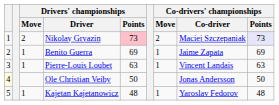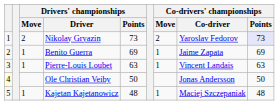Nikolay Gryazin | Drivers' championships / Points: pink background -> no background
Nikolay Gryazin | Co-drivers' championships / Co-driver: Maciej Szczepaniak -> Yaroslav Fedorov
Kajetan Kajetanowicz | Co-drivers' championships / Co-driver: Yaroslav Fedorov -> Maciej Szczepaniak
